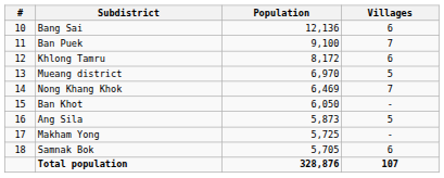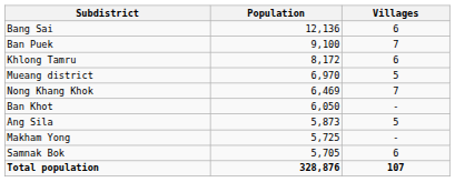- column: # | 10 | 11 | 12 | 13 | 14 | 15 | 16 | 17 | 18
